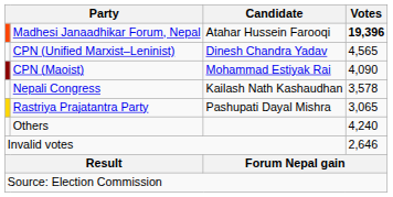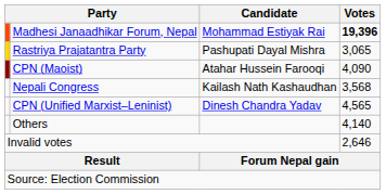Madhesi Janaadhikar Forum, Nepal | Candidate: Atahar Hussein Farooqi -> Mohammad Estiyak Rai
rows swapped: CPN (Unified Marxist–Leninist) <-> Rastriya Prajatantra Party
CPN (Maoist) | Candidate: Mohammad Estiyak Rai -> Atahar Hussein Farooqi
Nepali Congress | Votes: 3,578 -> 3,568
Others | Votes: 4,240 -> 4,140
